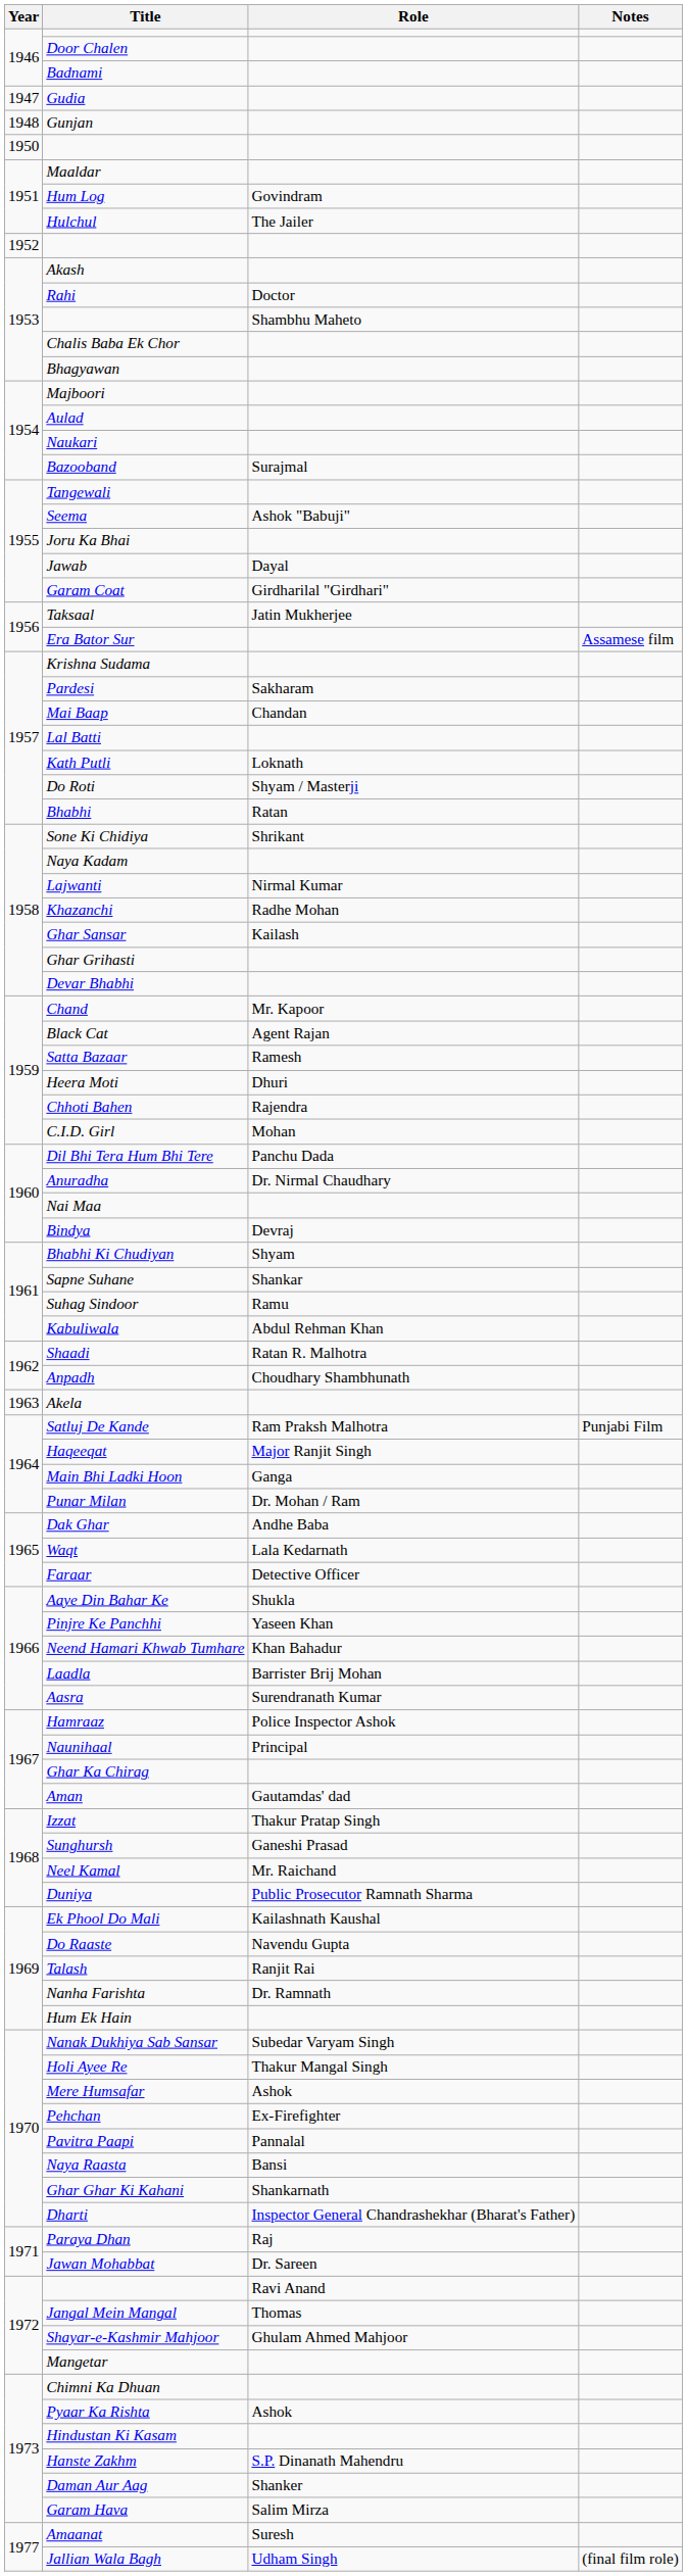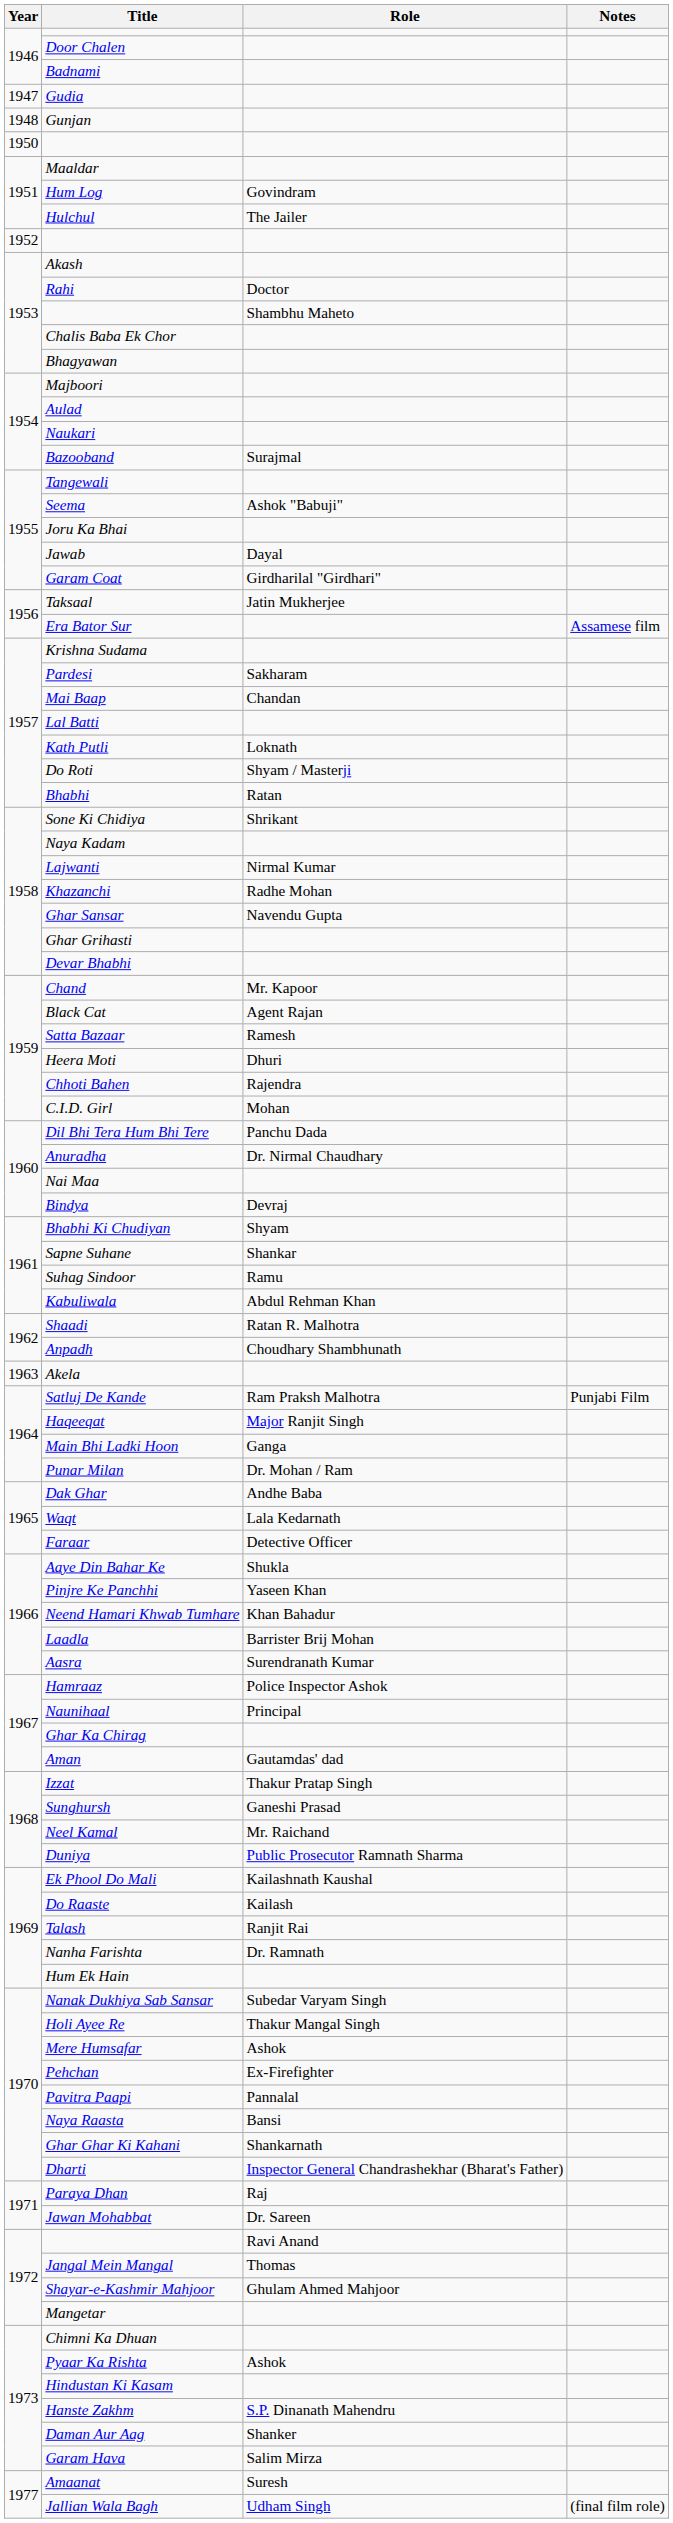Ghar Sansar | Role: Kailash -> Navendu Gupta
Do Raaste | Role: Navendu Gupta -> Kailash
